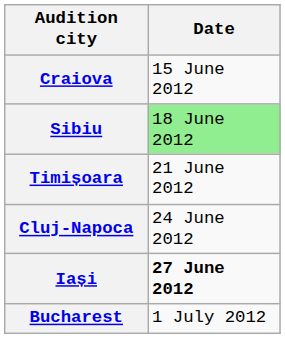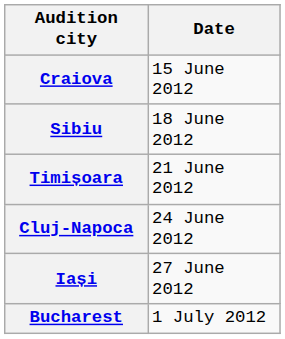Sibiu | Date: lightgreen background -> no background
Iași | Date: bold -> normal
